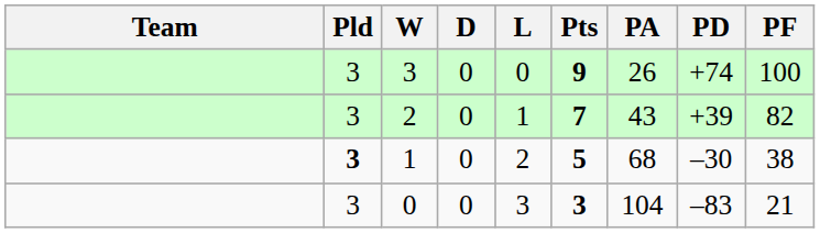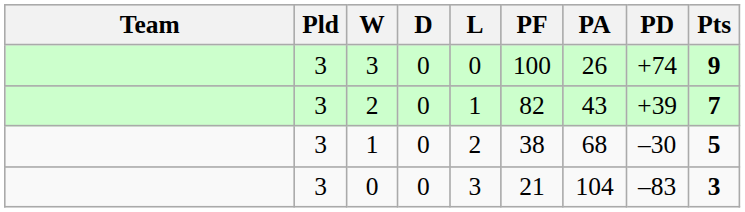columns swapped: PF <-> Pts
row 4 | Pld: bold -> normal
